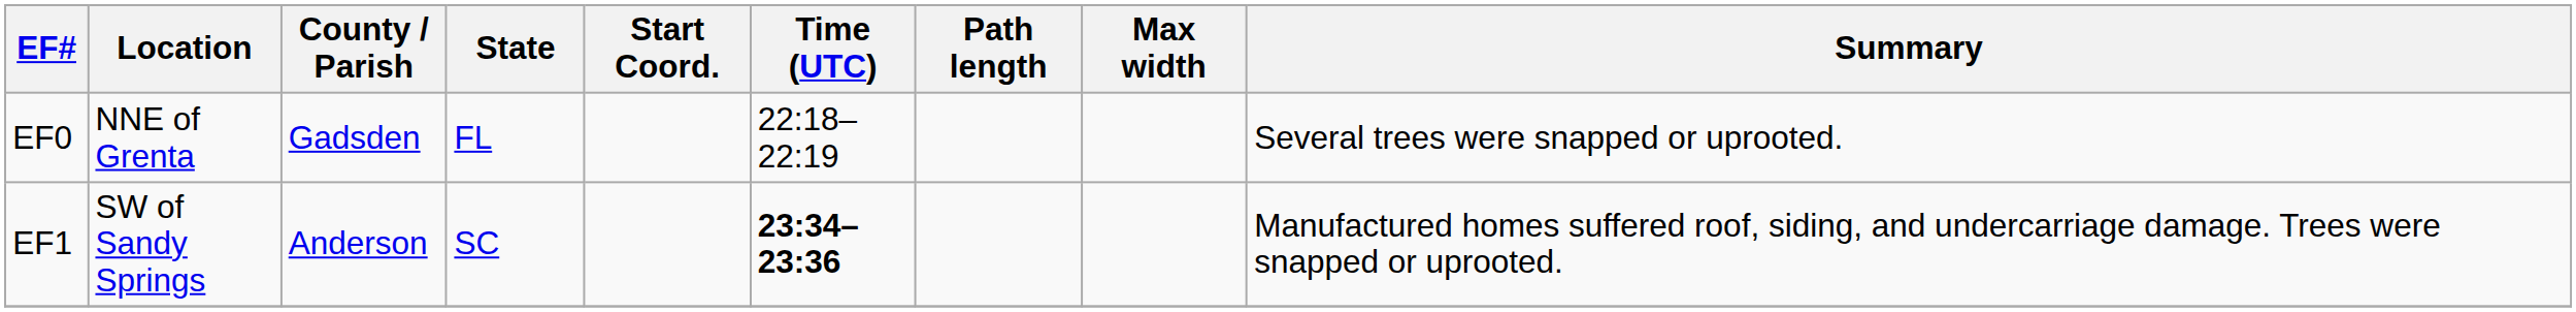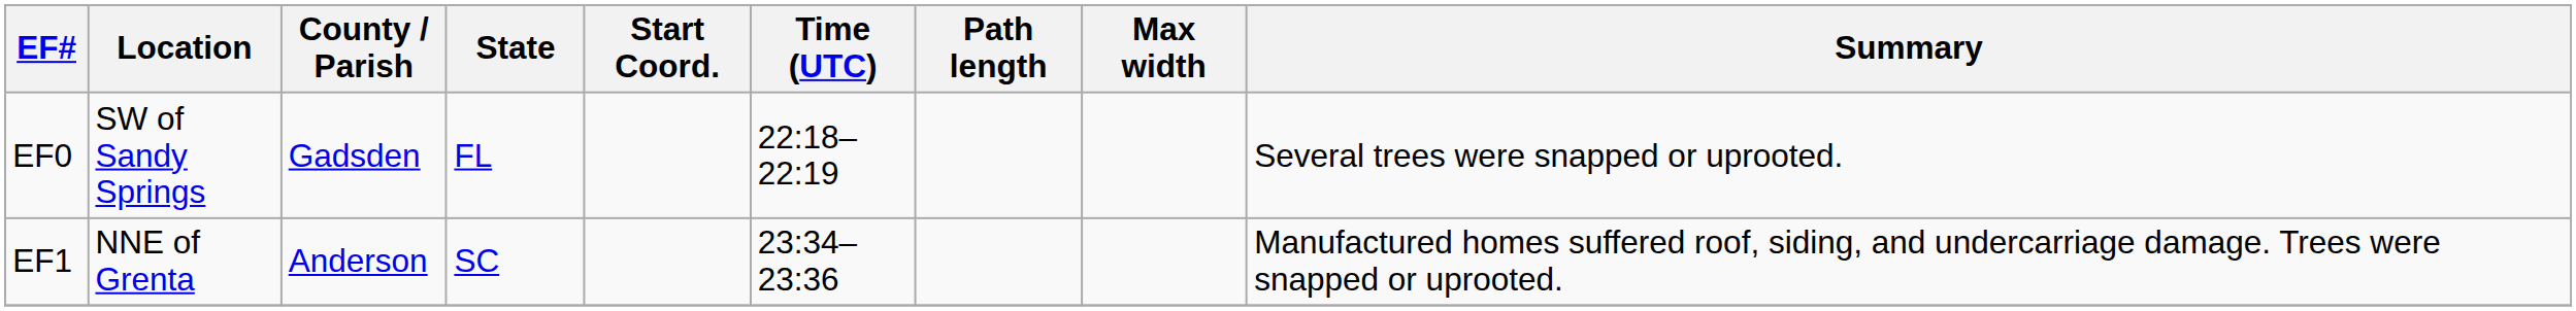EF0 | Location: NNE of Grenta -> SW of Sandy Springs
EF1 | Location: SW of Sandy Springs -> NNE of Grenta
EF1 | Time (UTC): bold -> normal
